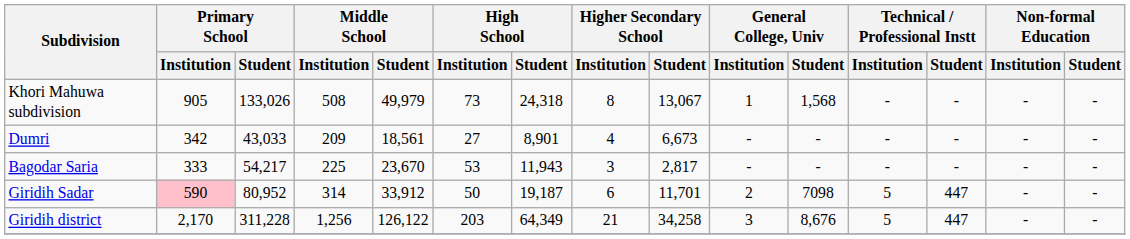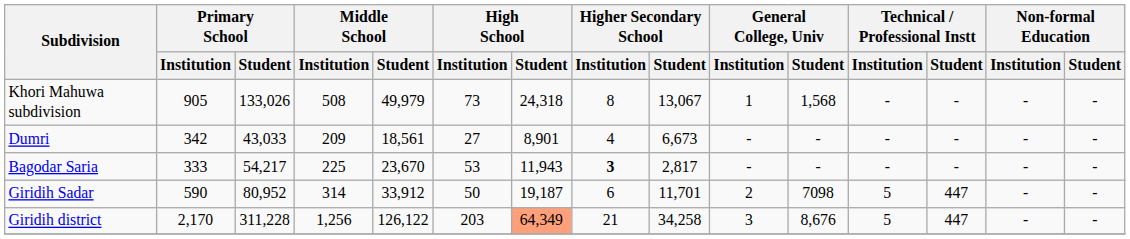Bagodar Saria | Higher Secondary School / Institution: normal -> bold
Giridih Sadar | Primary School / Institution: pink background -> no background
Giridih district | High School / Student: no background -> lightsalmon background
